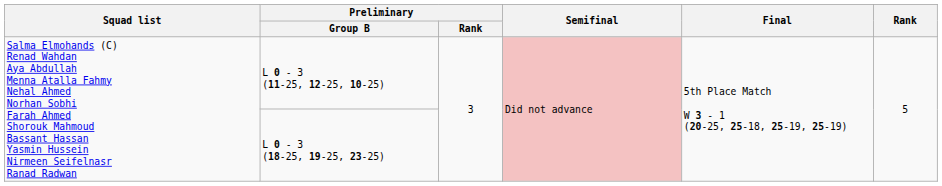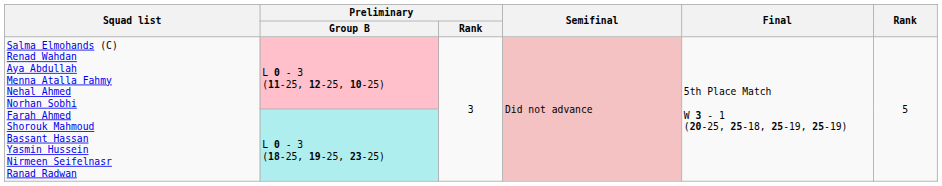L 0 - 3 (11-25, 12-25, 10-25) | Preliminary / Group B: no background -> pink background
L 0 - 3 (18-25, 19-25, 23-25) | Preliminary / Group B: no background -> paleturquoise background
